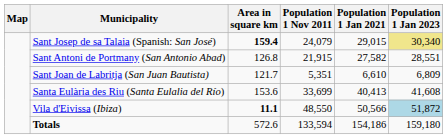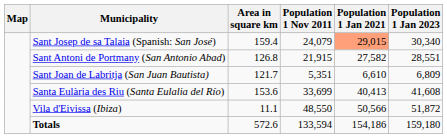Sant Josep de sa Talaia (Spanish: San José) | Area in square km: bold -> normal
Sant Josep de sa Talaia (Spanish: San José) | Population 1 Jan 2021: no background -> lightsalmon background
Sant Josep de sa Talaia (Spanish: San José) | Population 1 Jan 2023: khaki background -> no background
Vila d'Eivissa (Ibiza) | Area in square km: bold -> normal
Vila d'Eivissa (Ibiza) | Population 1 Jan 2023: lightblue background -> no background
